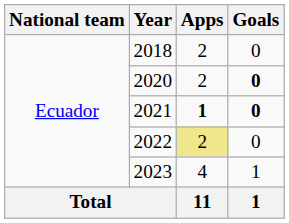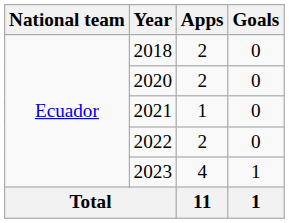2020 | Goals: bold -> normal
2021 | Apps: bold -> normal
2021 | Goals: bold -> normal
2022 | Apps: khaki background -> no background
